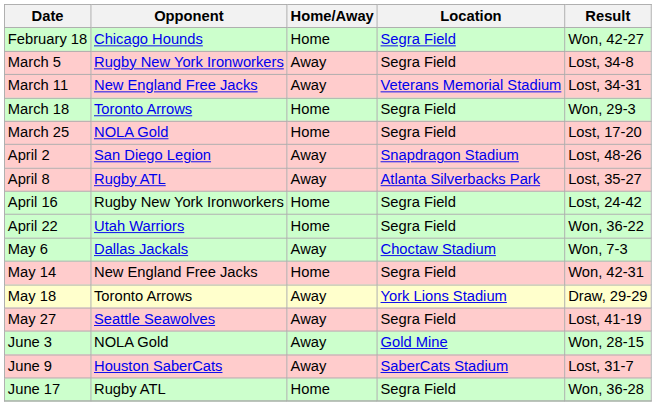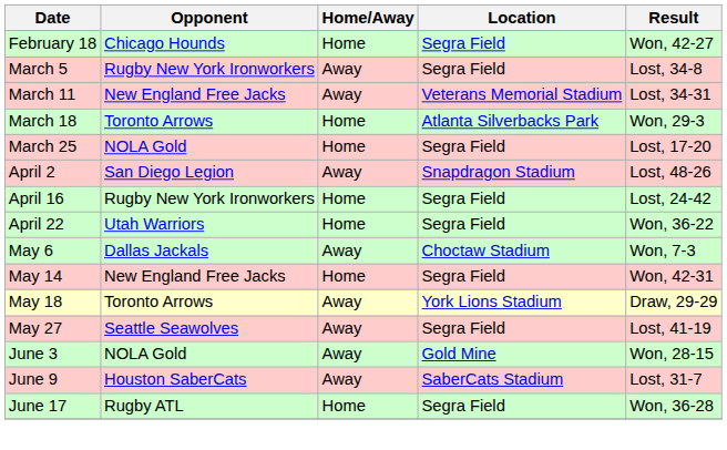March 18 | Location: Segra Field -> Atlanta Silverbacks Park
- row: April 8 | Rugby ATL | Away | Atlanta Silverbacks Park | Lost, 35-27
